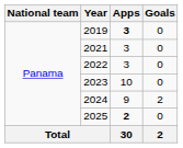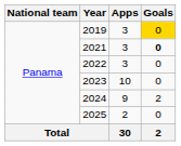2019 | Apps: bold -> normal
2019 | Goals: no background -> gold background
2021 | Goals: normal -> bold
2025 | Apps: bold -> normal
